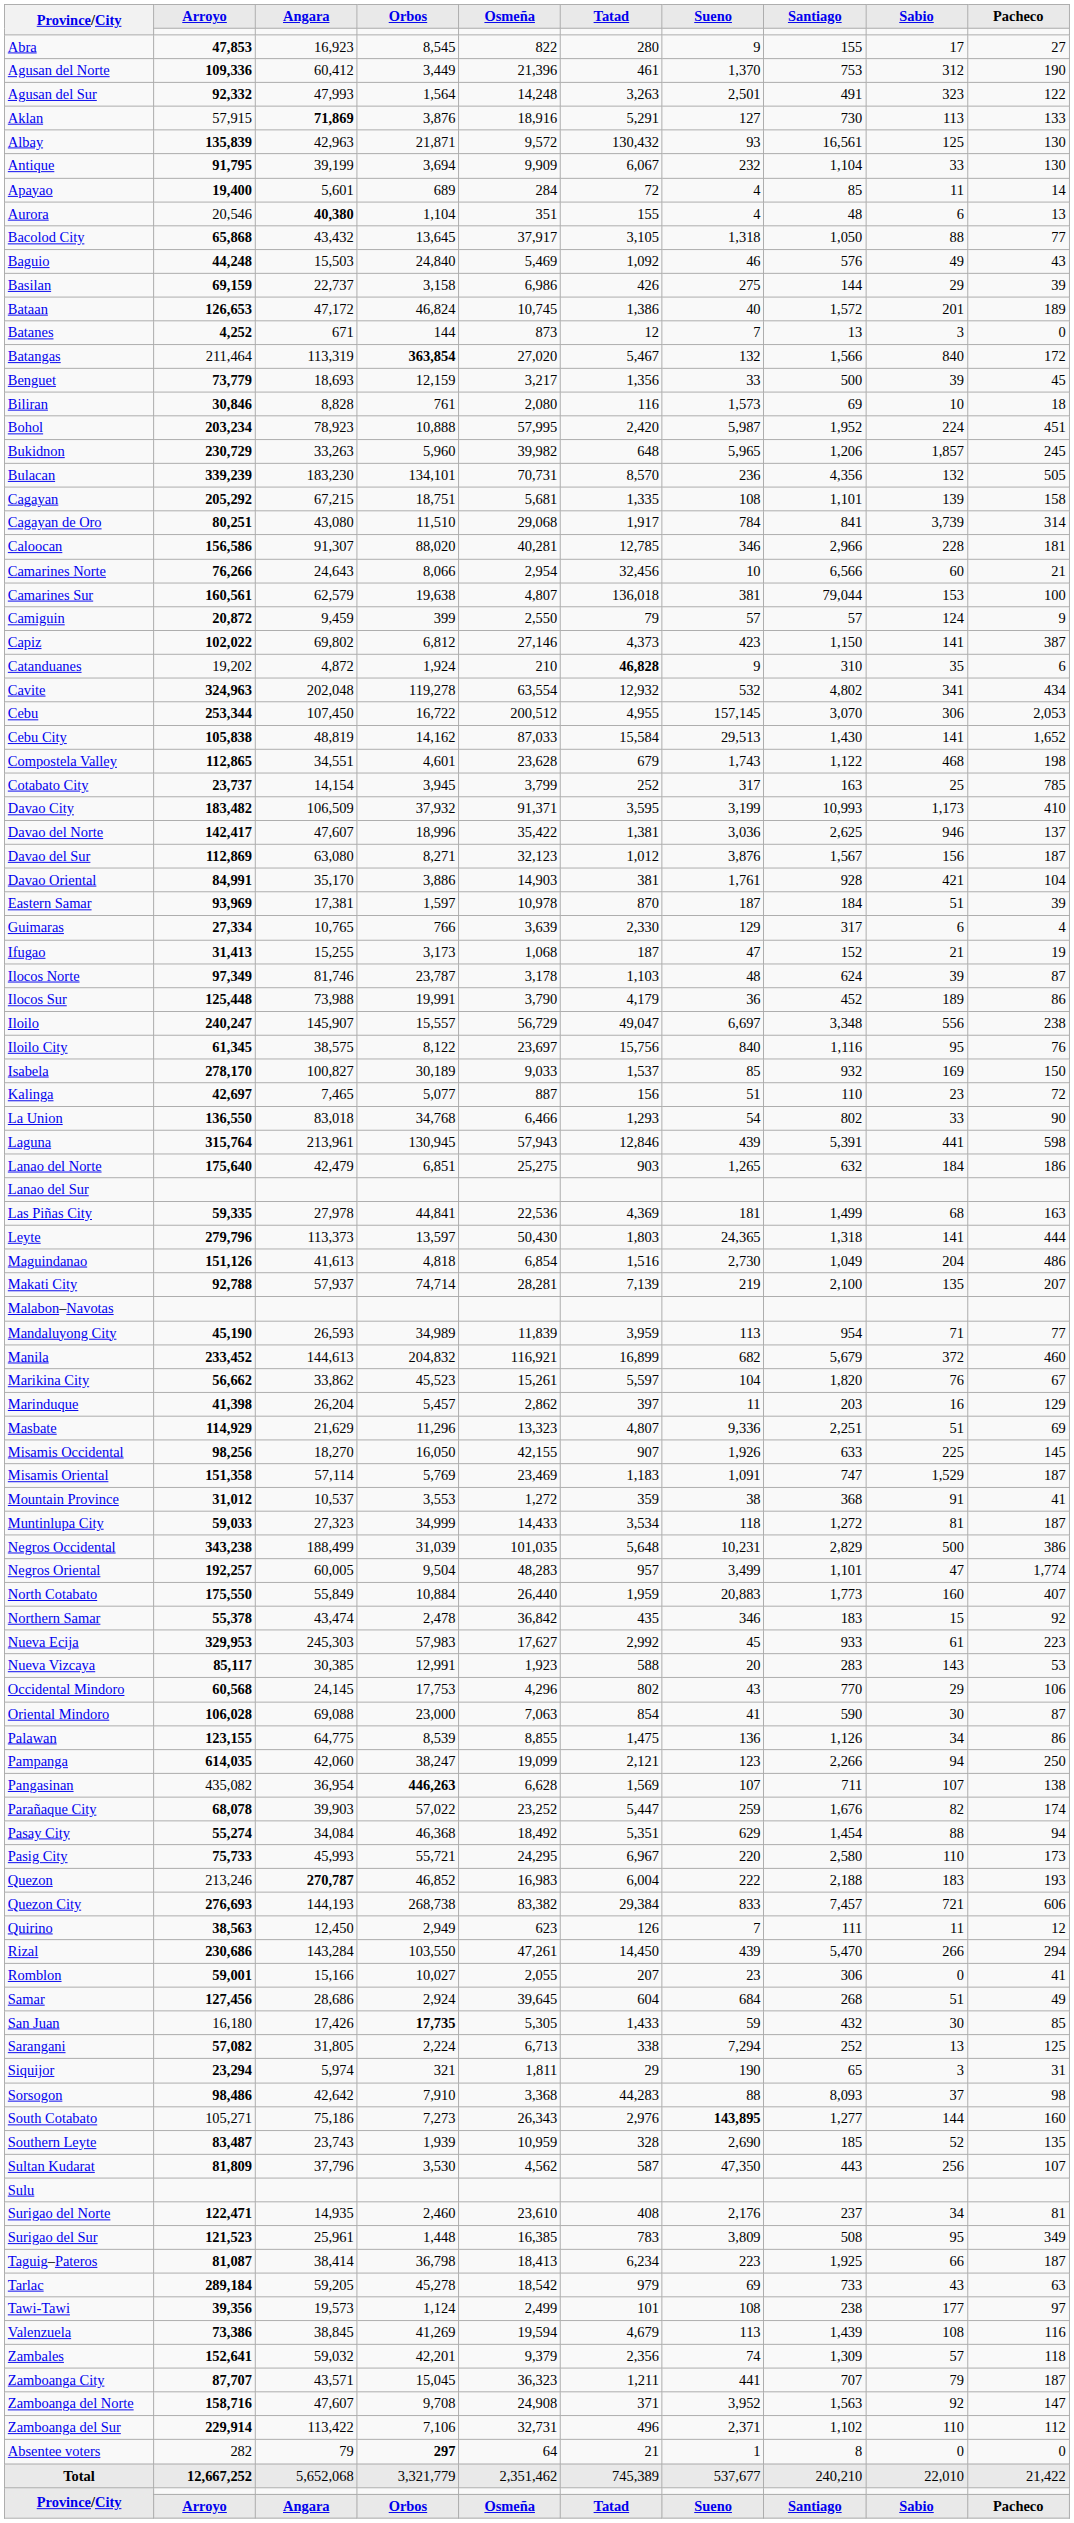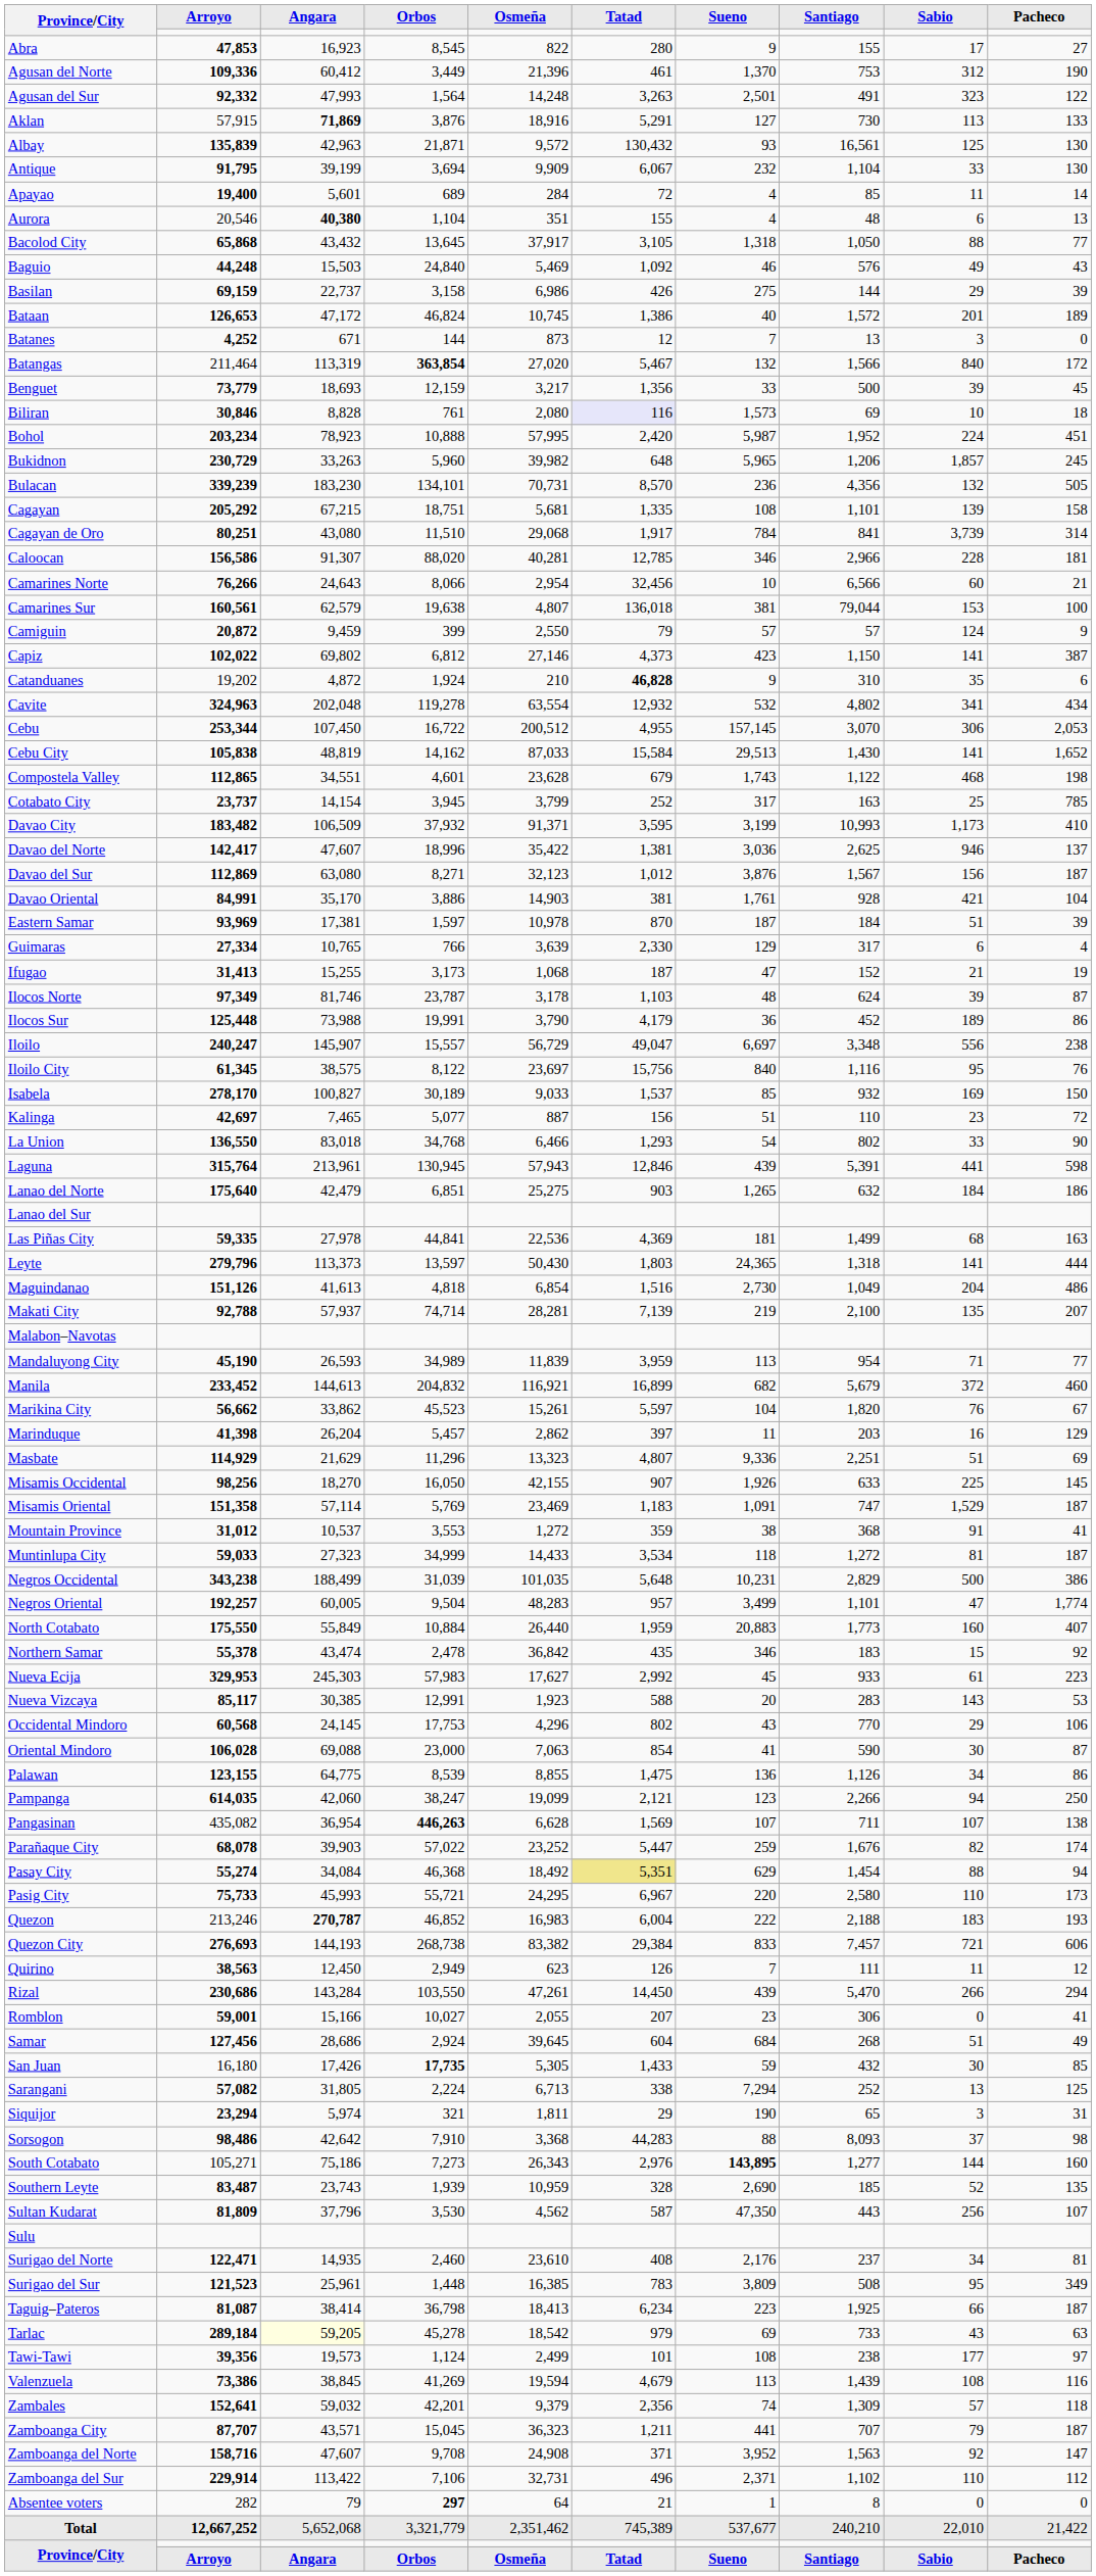Biliran | Tatad: no background -> lavender background
Pasay City | Tatad: no background -> khaki background
Tarlac | Angara: no background -> lightyellow background
